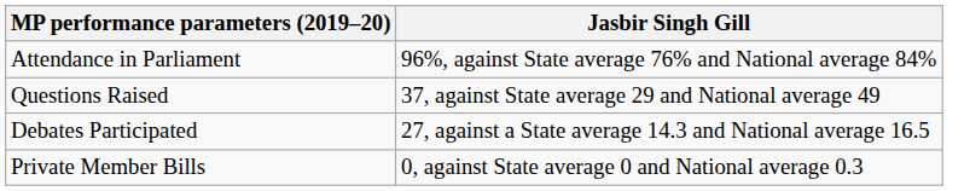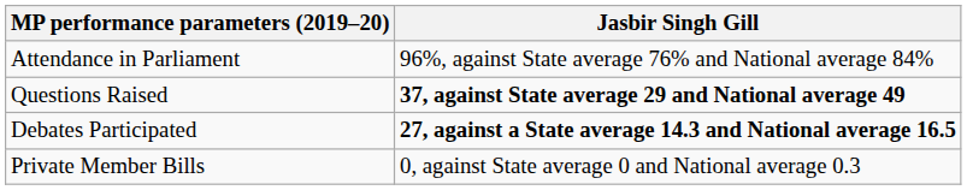row 3 | Jasbir Singh Gill: normal -> bold
row 4 | Jasbir Singh Gill: normal -> bold
